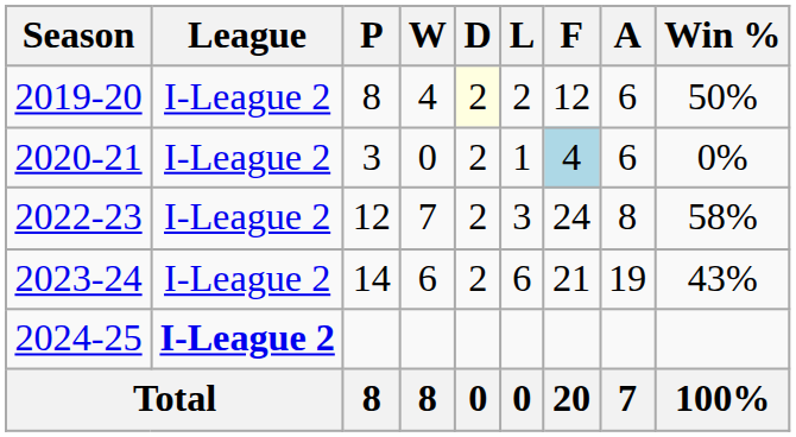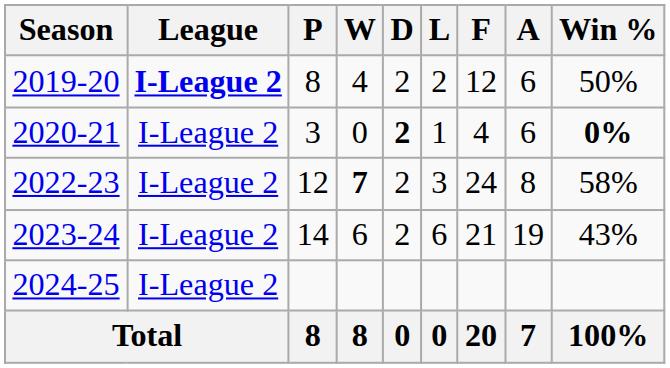2019-20 | League: normal -> bold
2019-20 | D: lightyellow background -> no background
2020-21 | D: normal -> bold
2020-21 | F: lightblue background -> no background
2020-21 | Win %: normal -> bold
2022-23 | W: normal -> bold
2024-25 | League: bold -> normal
